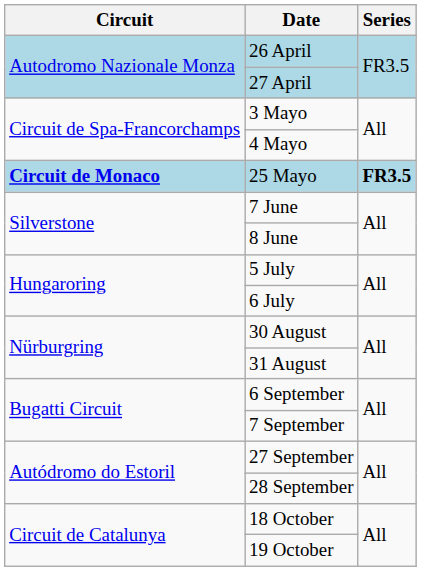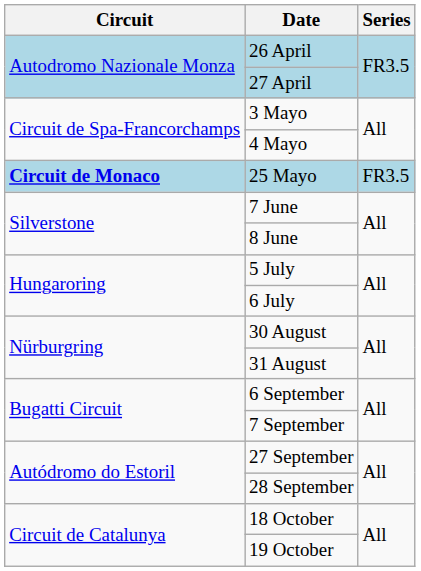25 Mayo | Series: bold -> normal
